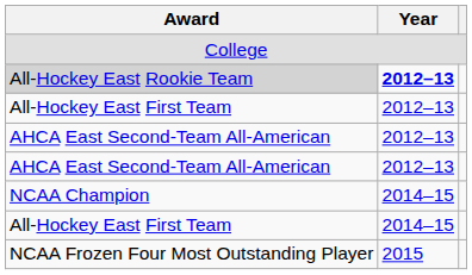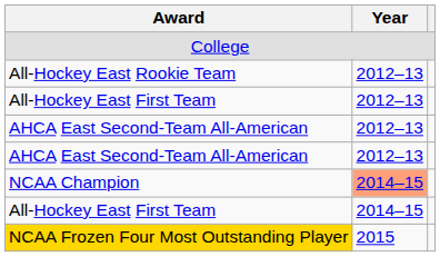All-Hockey East Rookie Team | Award: lightgrey background -> no background
All-Hockey East Rookie Team | Year: bold -> normal
NCAA Champion | Year: no background -> lightsalmon background
NCAA Frozen Four Most Outstanding Player | Award: no background -> gold background
